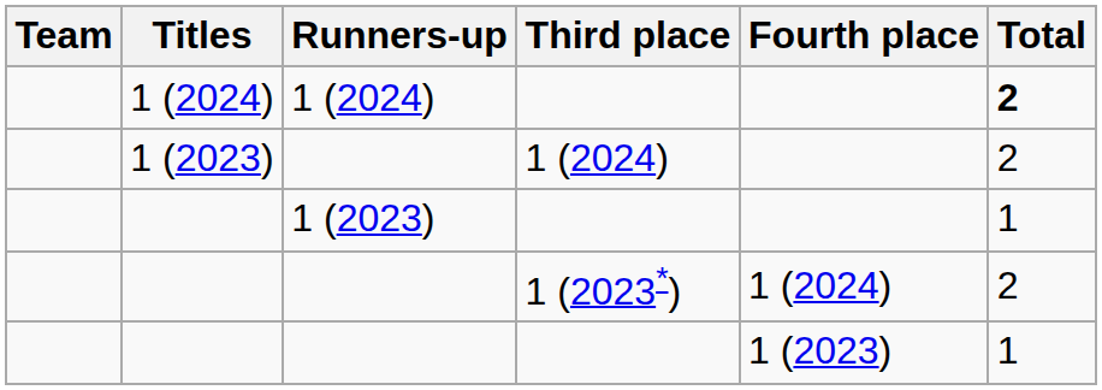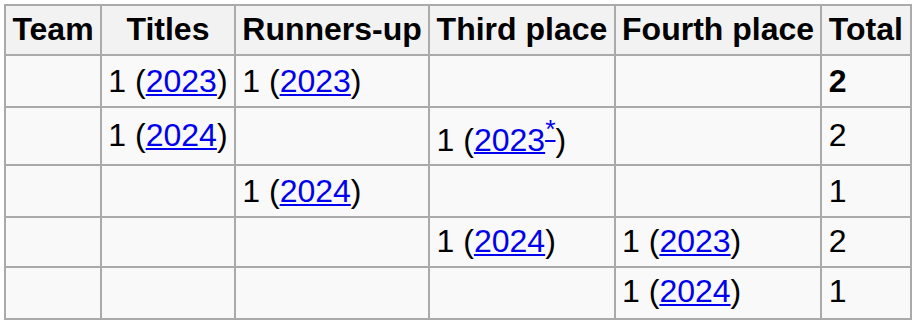row 2 | Titles: 1 (2024) -> 1 (2023)
row 2 | Runners-up: 1 (2024) -> 1 (2023)
row 3 | Titles: 1 (2023) -> 1 (2024)
row 3 | Third place: 1 (2024) -> 1 (2023*)
row 4 | Runners-up: 1 (2023) -> 1 (2024)
row 5 | Third place: 1 (2023*) -> 1 (2024)
row 5 | Fourth place: 1 (2024) -> 1 (2023)
row 6 | Fourth place: 1 (2023) -> 1 (2024)
